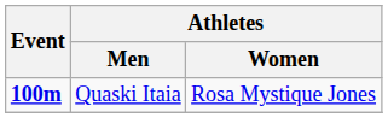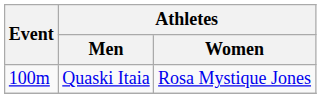Quaski Itaia | Event: bold -> normal
